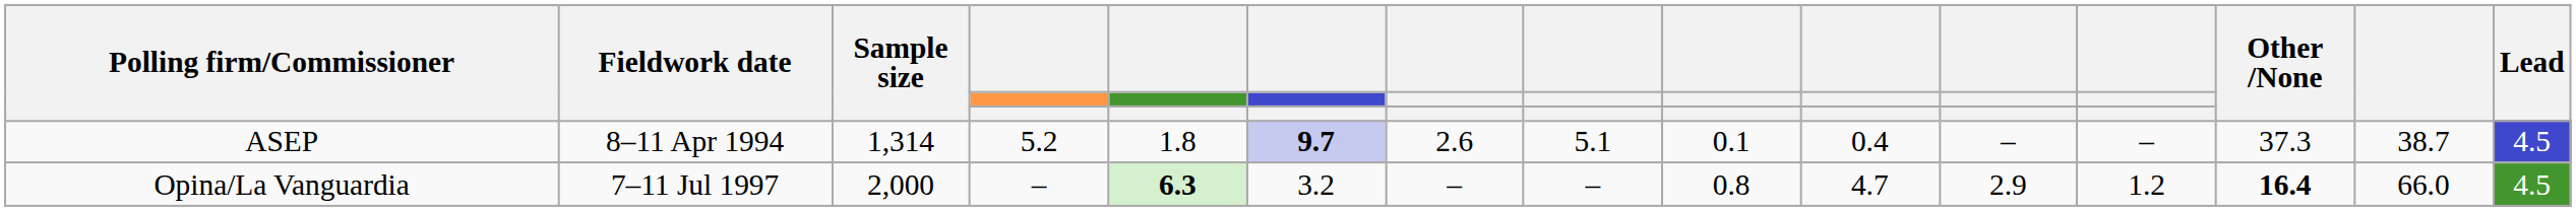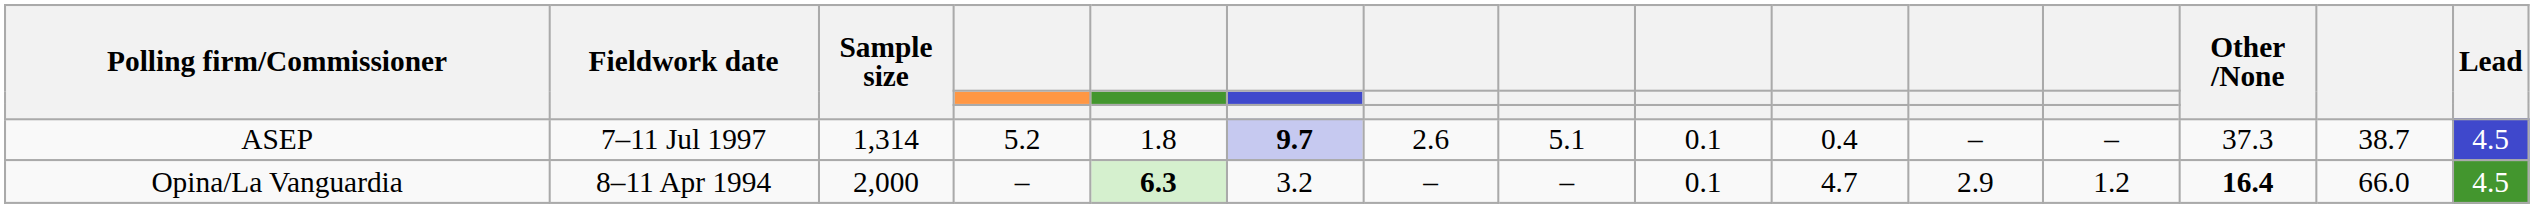ASEP | Fieldwork date: 8–11 Apr 1994 -> 7–11 Jul 1997
Opina/La Vanguardia | Fieldwork date: 7–11 Jul 1997 -> 8–11 Apr 1994
Opina/La Vanguardia | column 9: 0.8 -> 0.1
